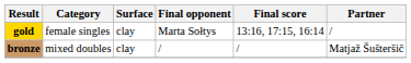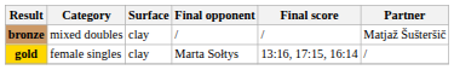rows swapped: gold <-> bronze
